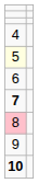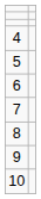row 5 | column 1: lightyellow background -> no background
row 7 | column 1: bold -> normal
row 8 | column 1: pink background -> no background
row 10 | column 1: bold -> normal
